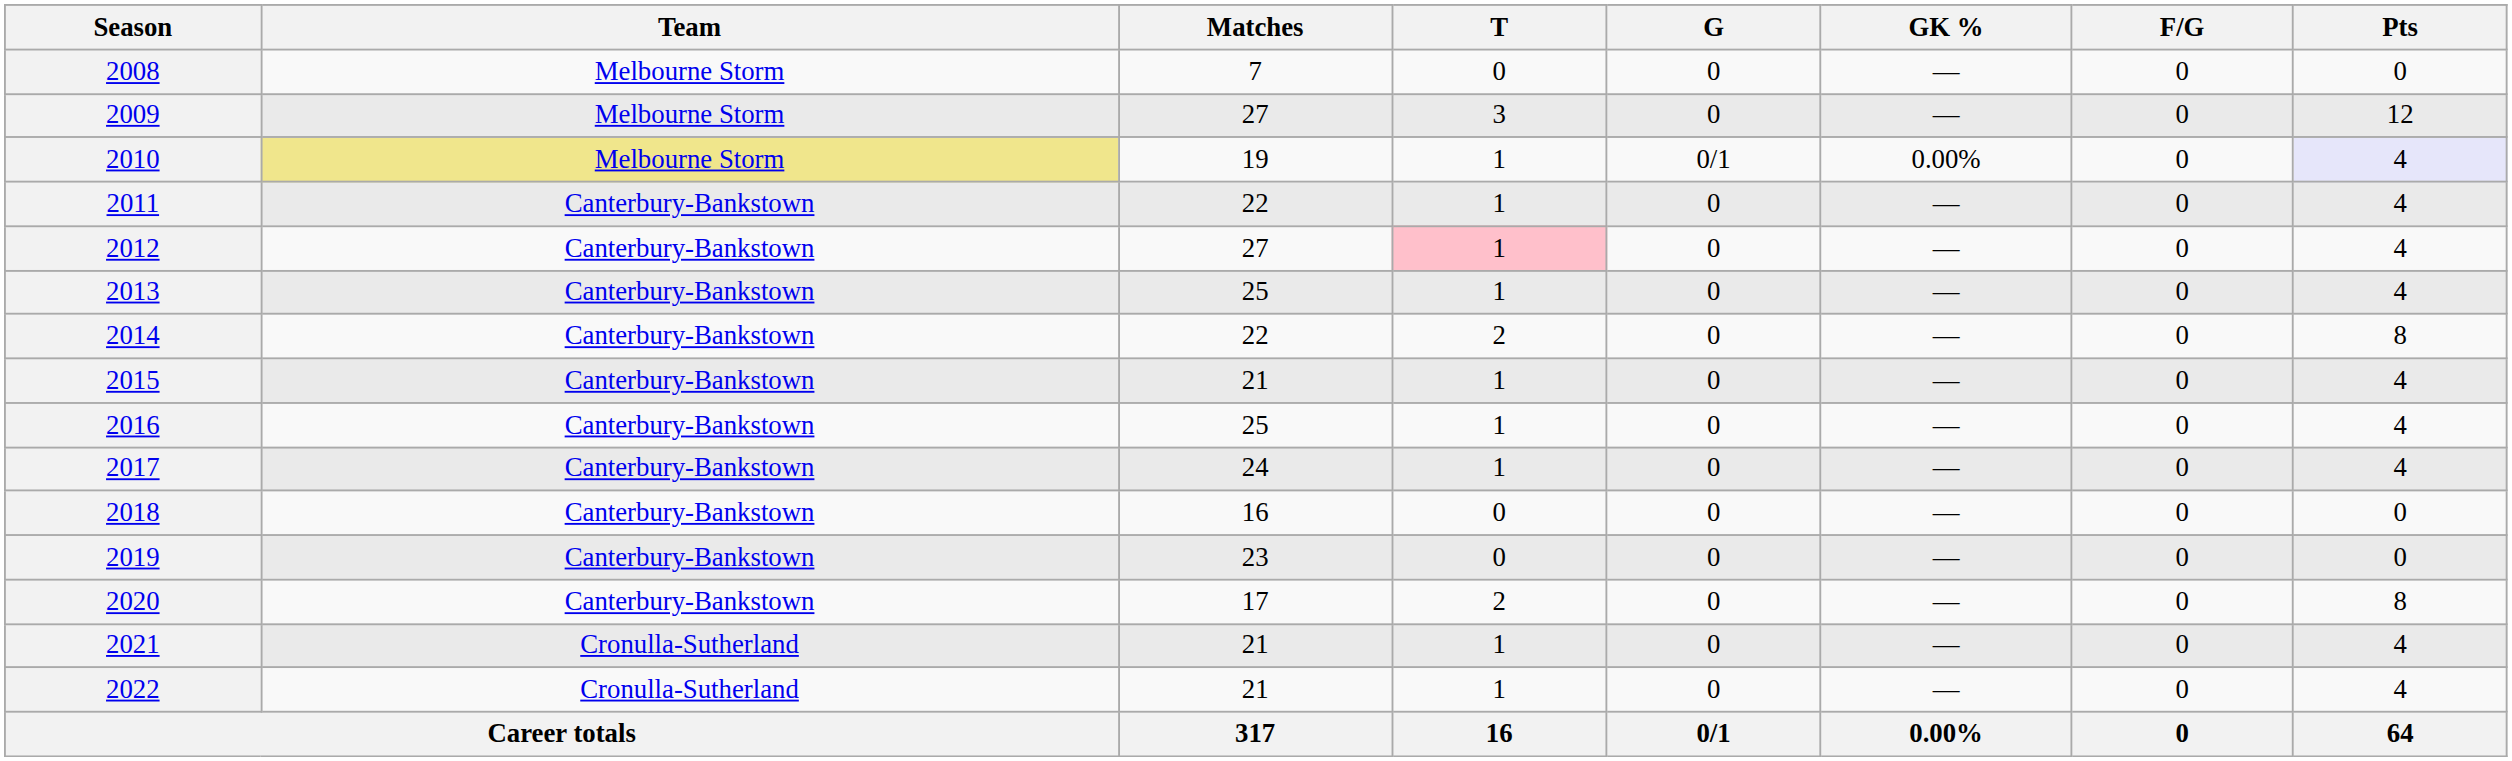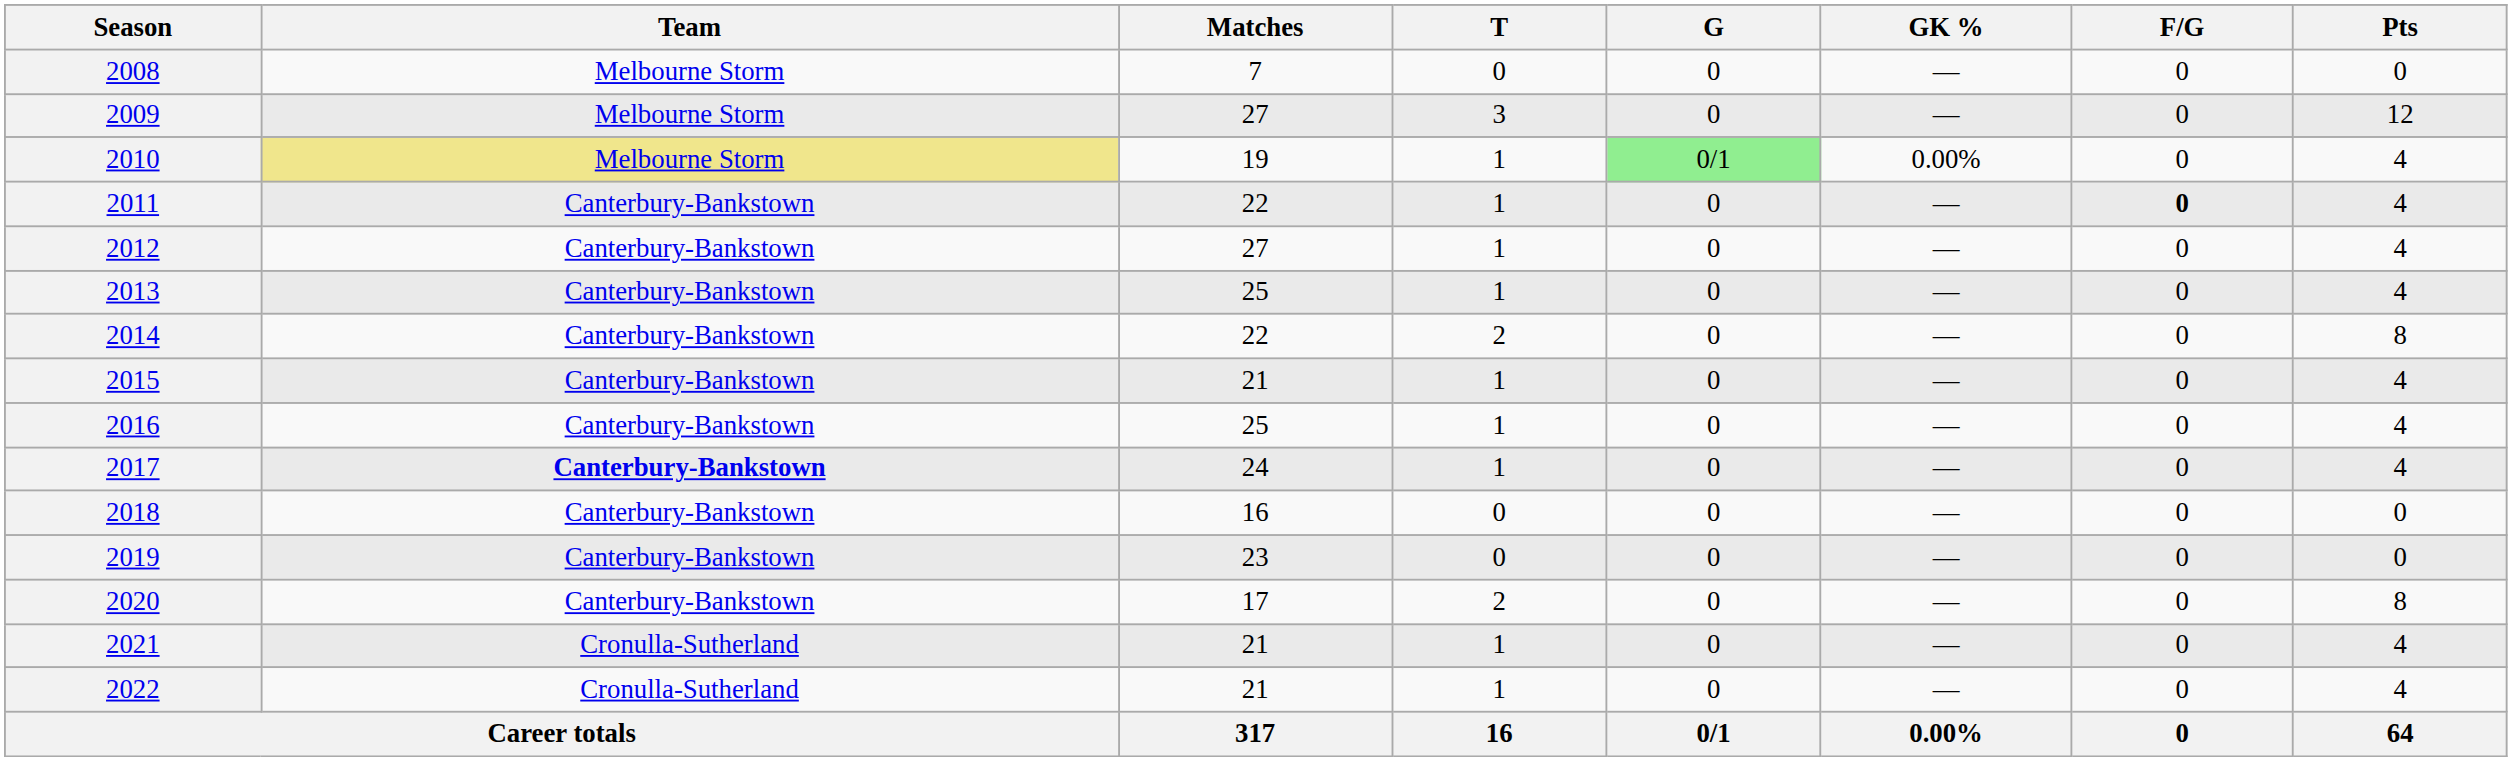2010 | G: no background -> lightgreen background
2010 | Pts: lavender background -> no background
2011 | F/G: normal -> bold
2012 | T: pink background -> no background
2017 | Team: normal -> bold
